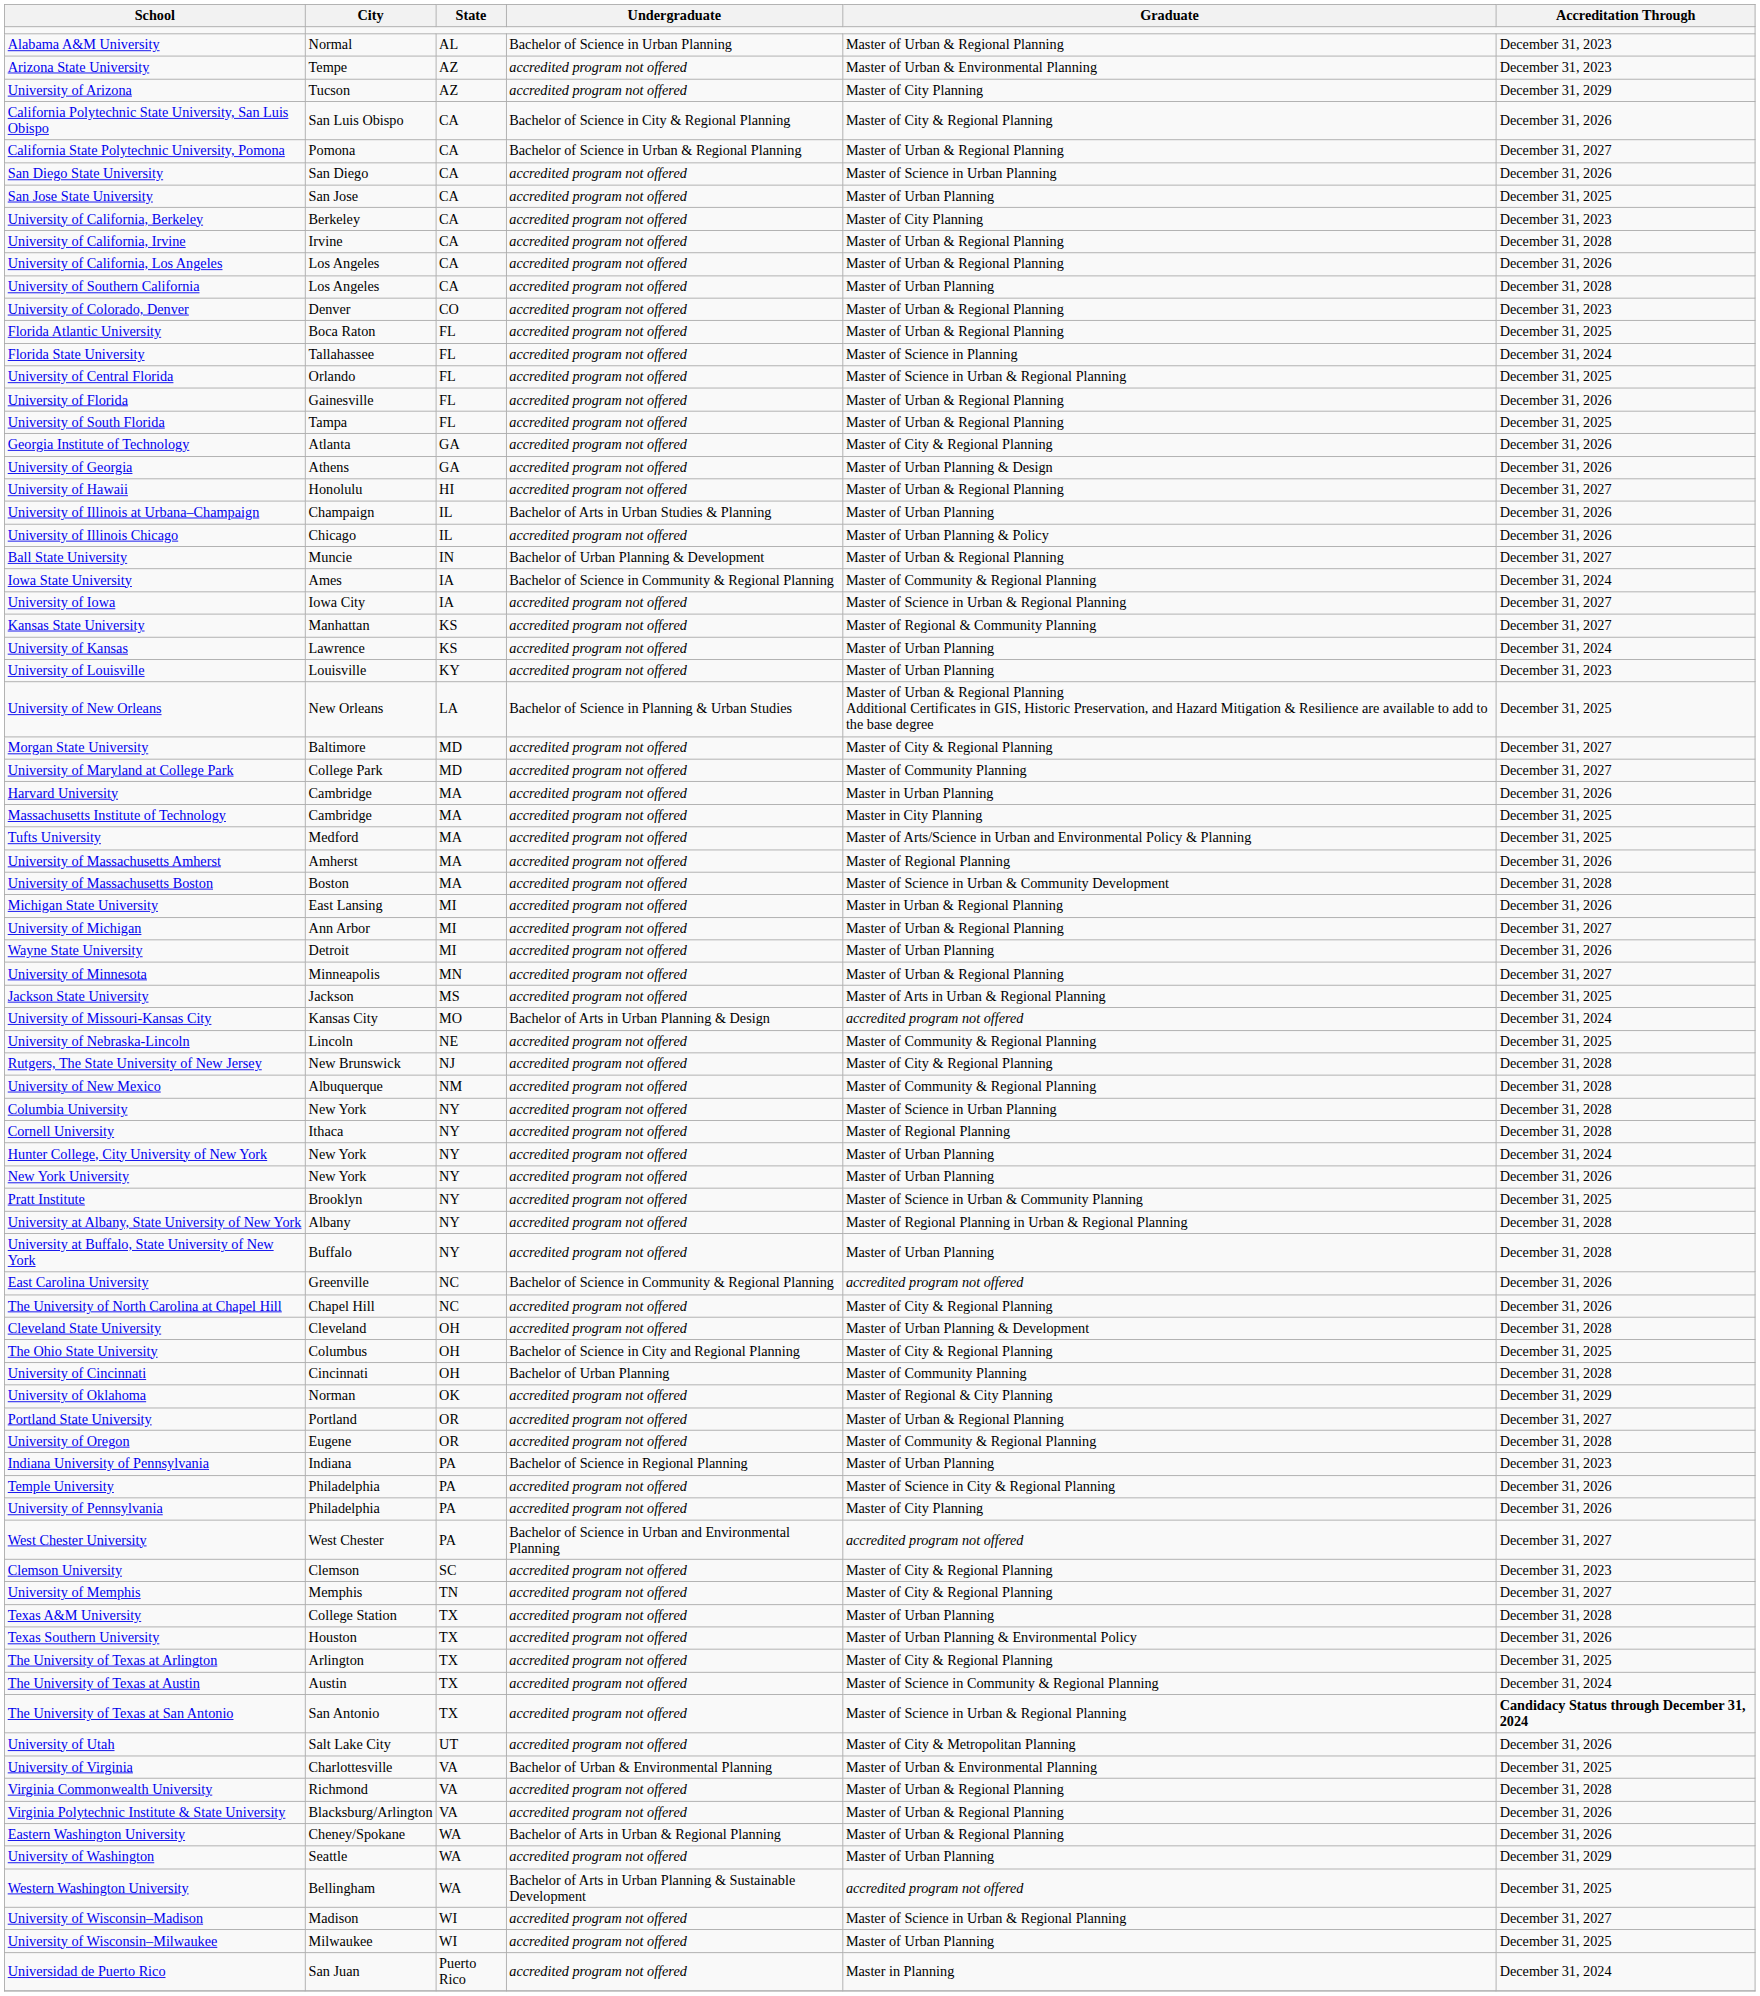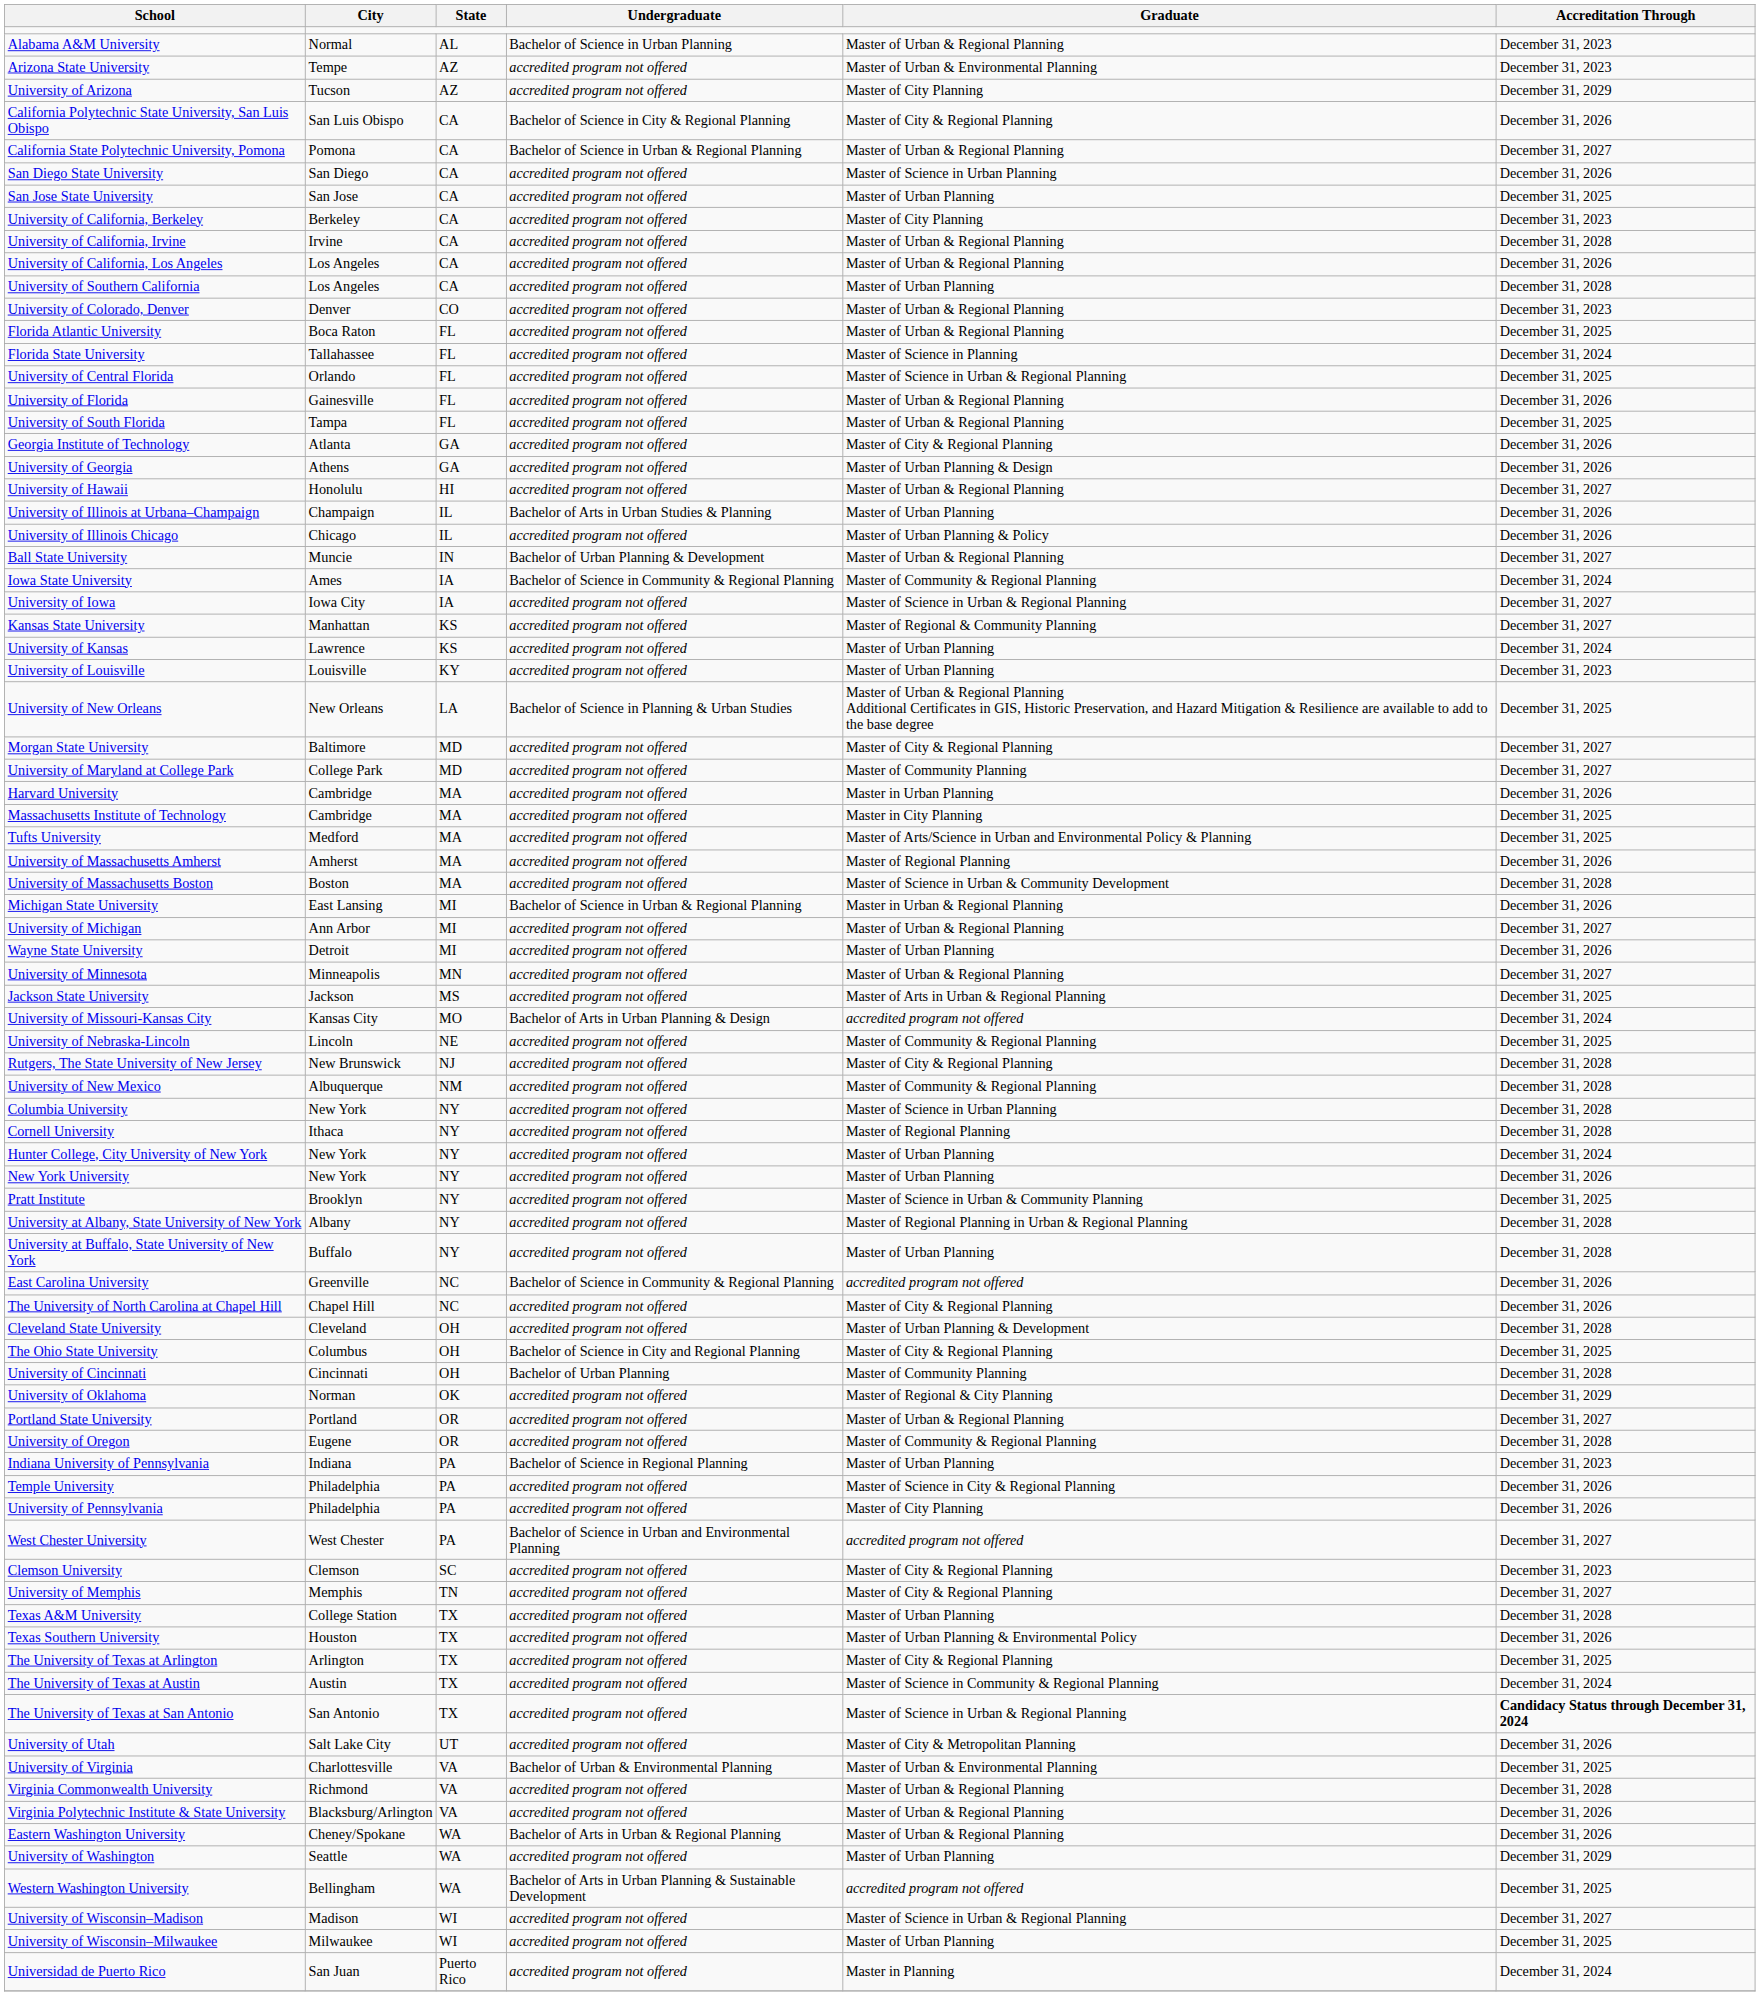Michigan State University | Undergraduate: accredited program not offered -> Bachelor of Science in Urban & Regional Planning
